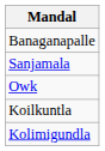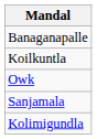row 3 | column 1: Sanjamala -> Koilkuntla
row 5 | column 1: Koilkuntla -> Sanjamala
